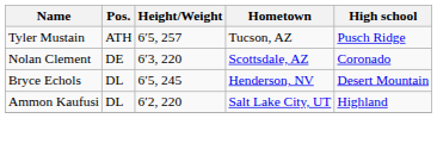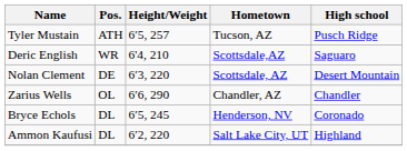+ row: Deric English | WR | 6'4, 210 | Scottsdale,AZ | Saguaro
Nolan Clement | High school: Coronado -> Desert Mountain
+ row: Zarius Wells | OL | 6′6, 290 | Chandler, AZ | Chandler
Bryce Echols | High school: Desert Mountain -> Coronado
